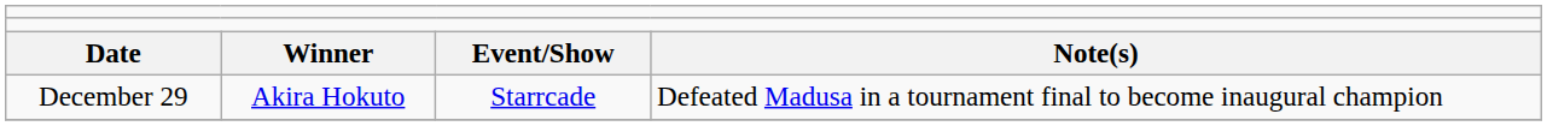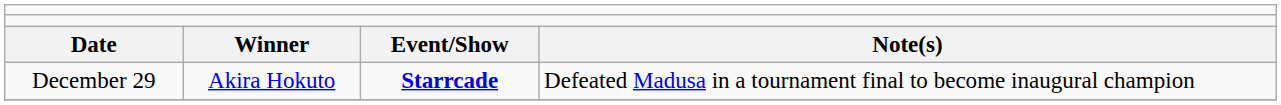December 29 | column 3: normal -> bold
